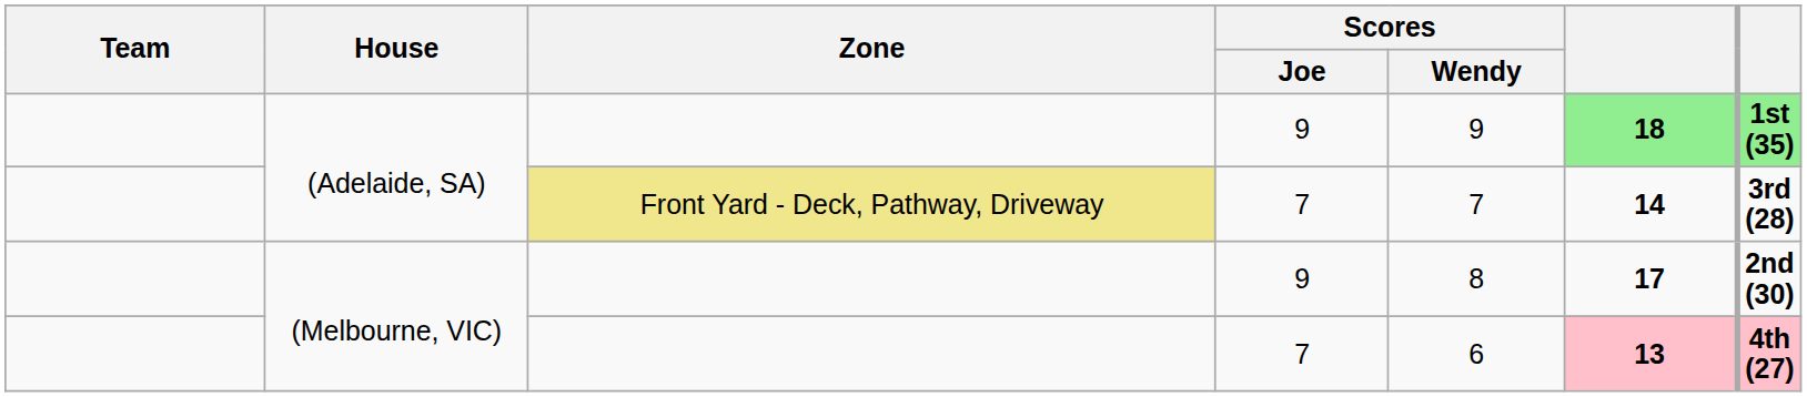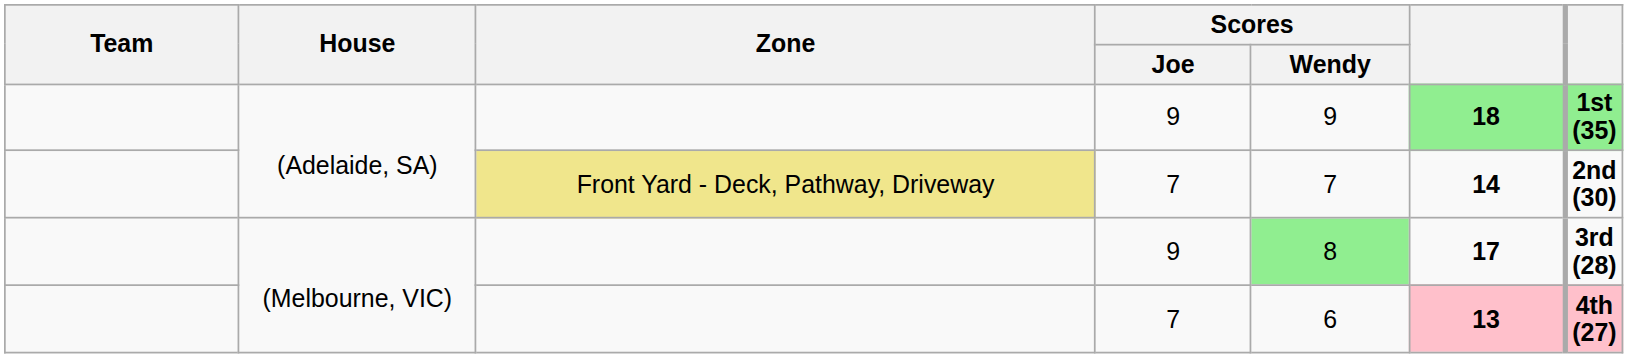(Adelaide, SA) / 7 | column 7: 3rd (28) -> 2nd (30)
(Melbourne, VIC) / 9 | Scores / Wendy: no background -> lightgreen background
(Melbourne, VIC) / 9 | column 7: 2nd (30) -> 3rd (28)
